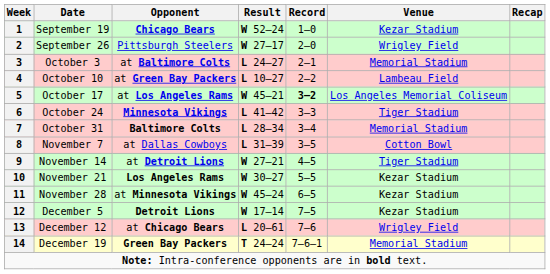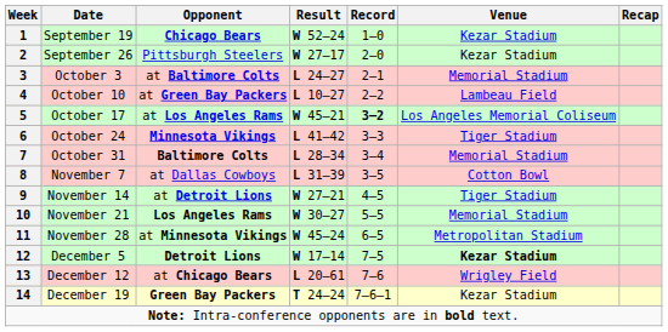2 | Venue: Wrigley Field -> Kezar Stadium
10 | Venue: Kezar Stadium -> Memorial Stadium
11 | Venue: Kezar Stadium -> Metropolitan Stadium
12 | Venue: normal -> bold
14 | Venue: Memorial Stadium -> Kezar Stadium
